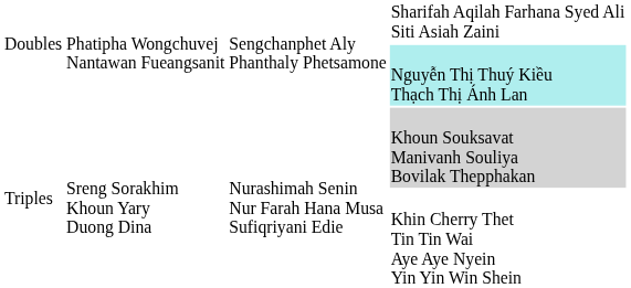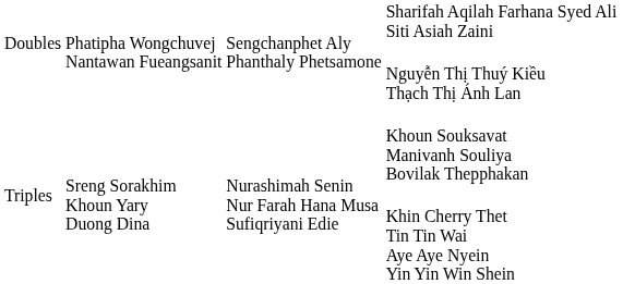Nguyễn Thị Thuý Kiều Thạch Thị Ánh Lan | column 4: paleturquoise background -> no background
Khoun Souksavat Manivanh Souliya Bovilak Thepphakan | column 4: lightgrey background -> no background
